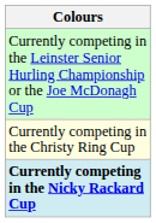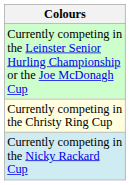row 4 | column 1: bold -> normal
